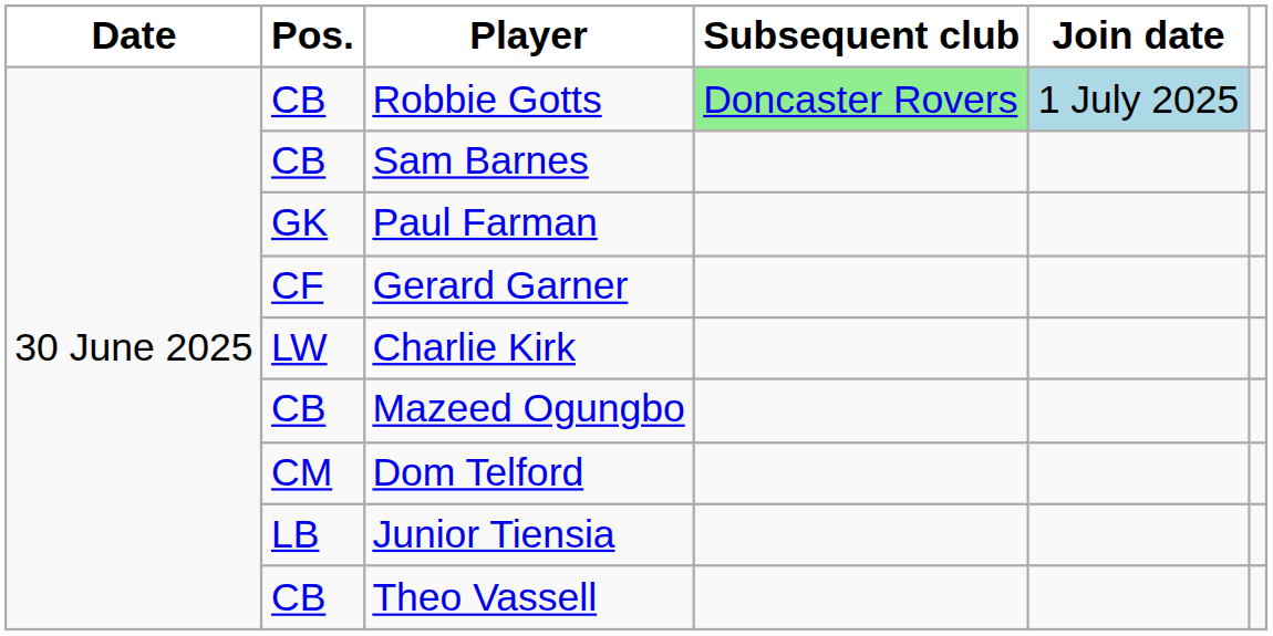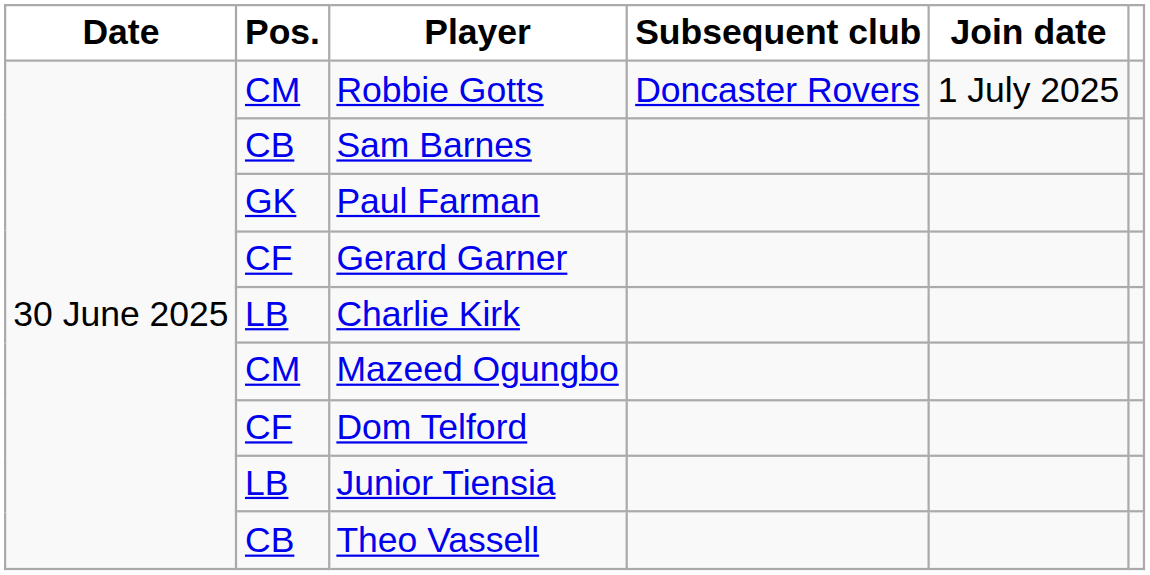Robbie Gotts | Pos.: CB -> CM
Robbie Gotts | Subsequent club: lightgreen background -> no background
Robbie Gotts | Join date: lightblue background -> no background
Charlie Kirk | Pos.: LW -> LB
Mazeed Ogungbo | Pos.: CB -> CM
Dom Telford | Pos.: CM -> CF
